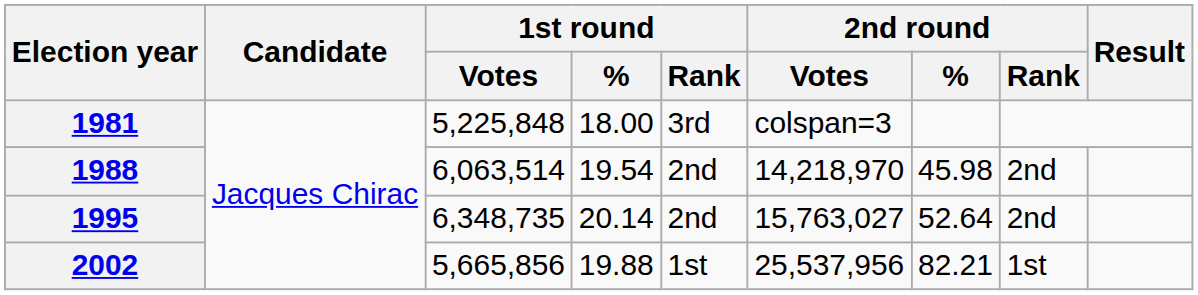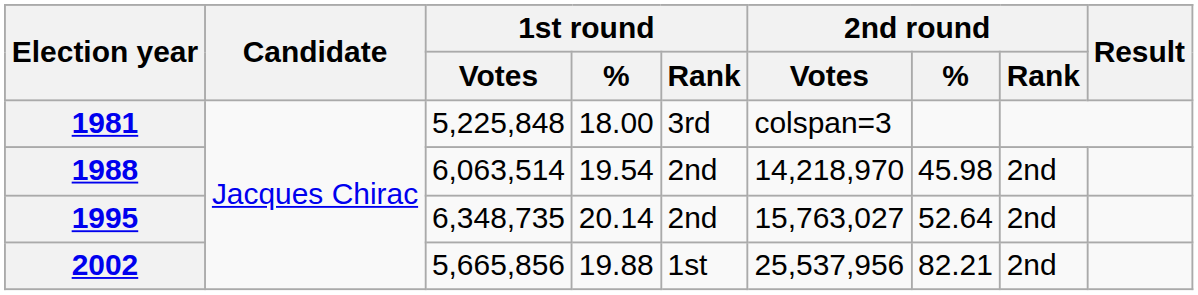2002 | 2nd round / Rank: 1st -> 2nd
